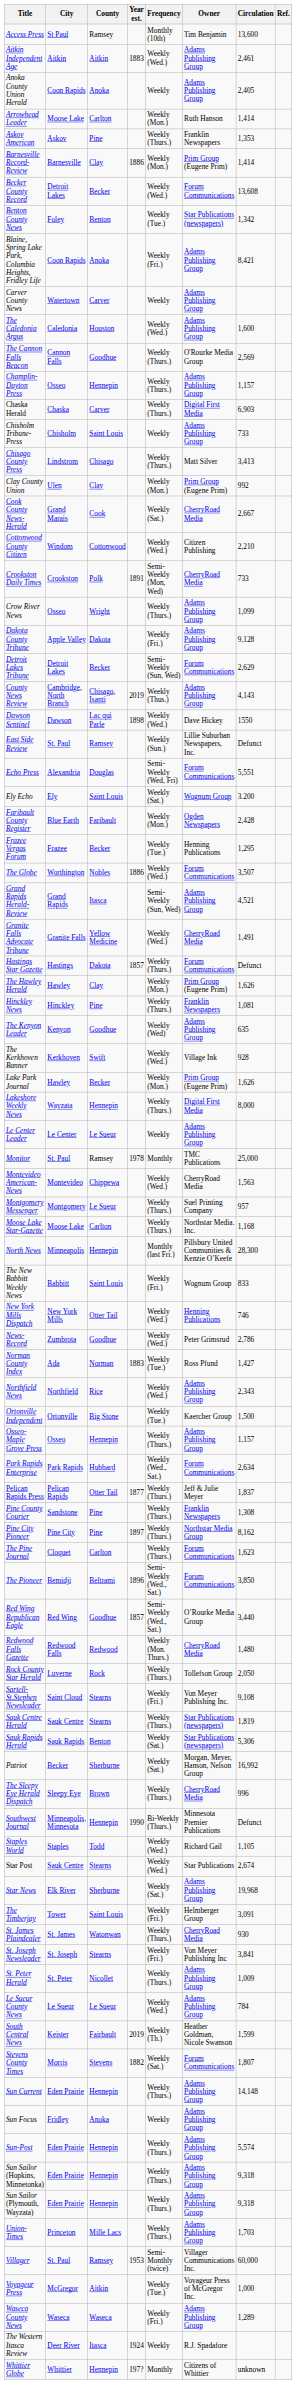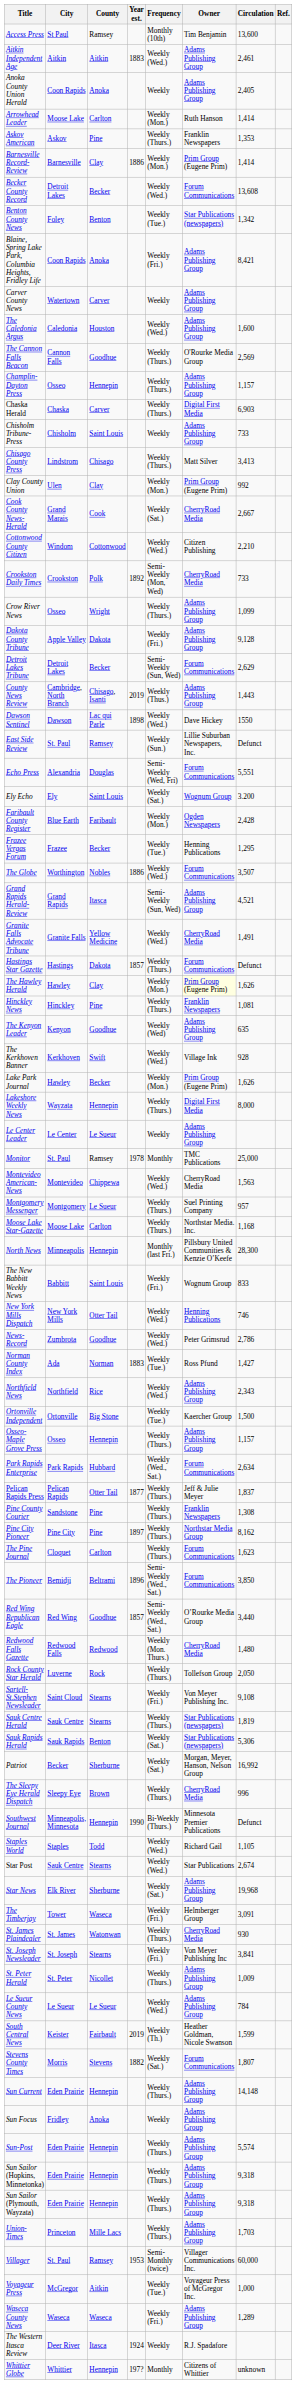Crookston Daily Times | Year est.: 1891 -> 1892
County News Review | Circulation: 4,143 -> 1,443
The Hawley Herald | Owner: no background -> lightyellow background
The Timberjay | County: Saint Louis -> Waseca
